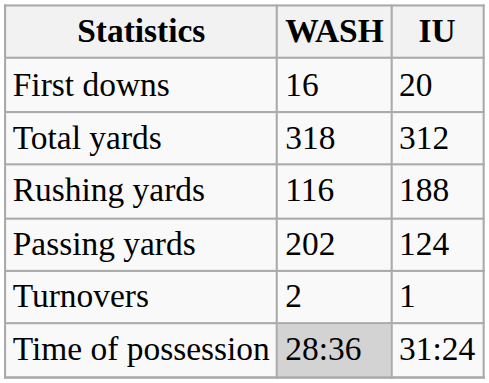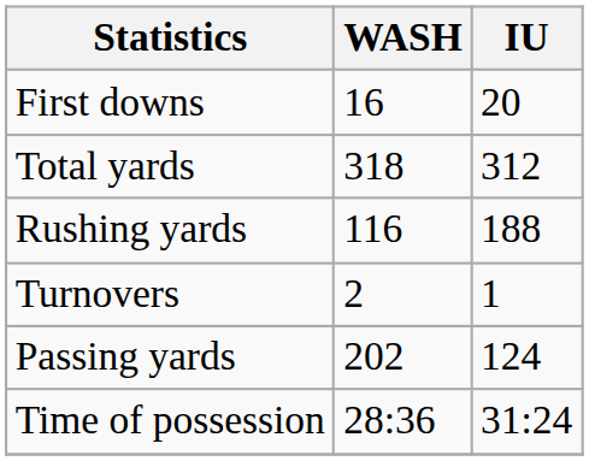rows swapped: Passing yards <-> Turnovers
Time of possession | WASH: lightgrey background -> no background
